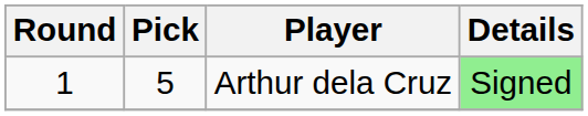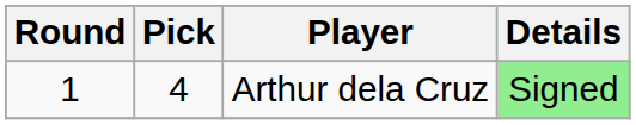Arthur dela Cruz | Pick: 5 -> 4
